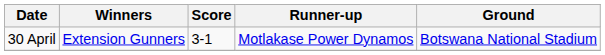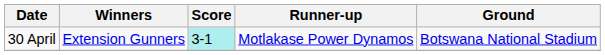30 April | Score: no background -> paleturquoise background
